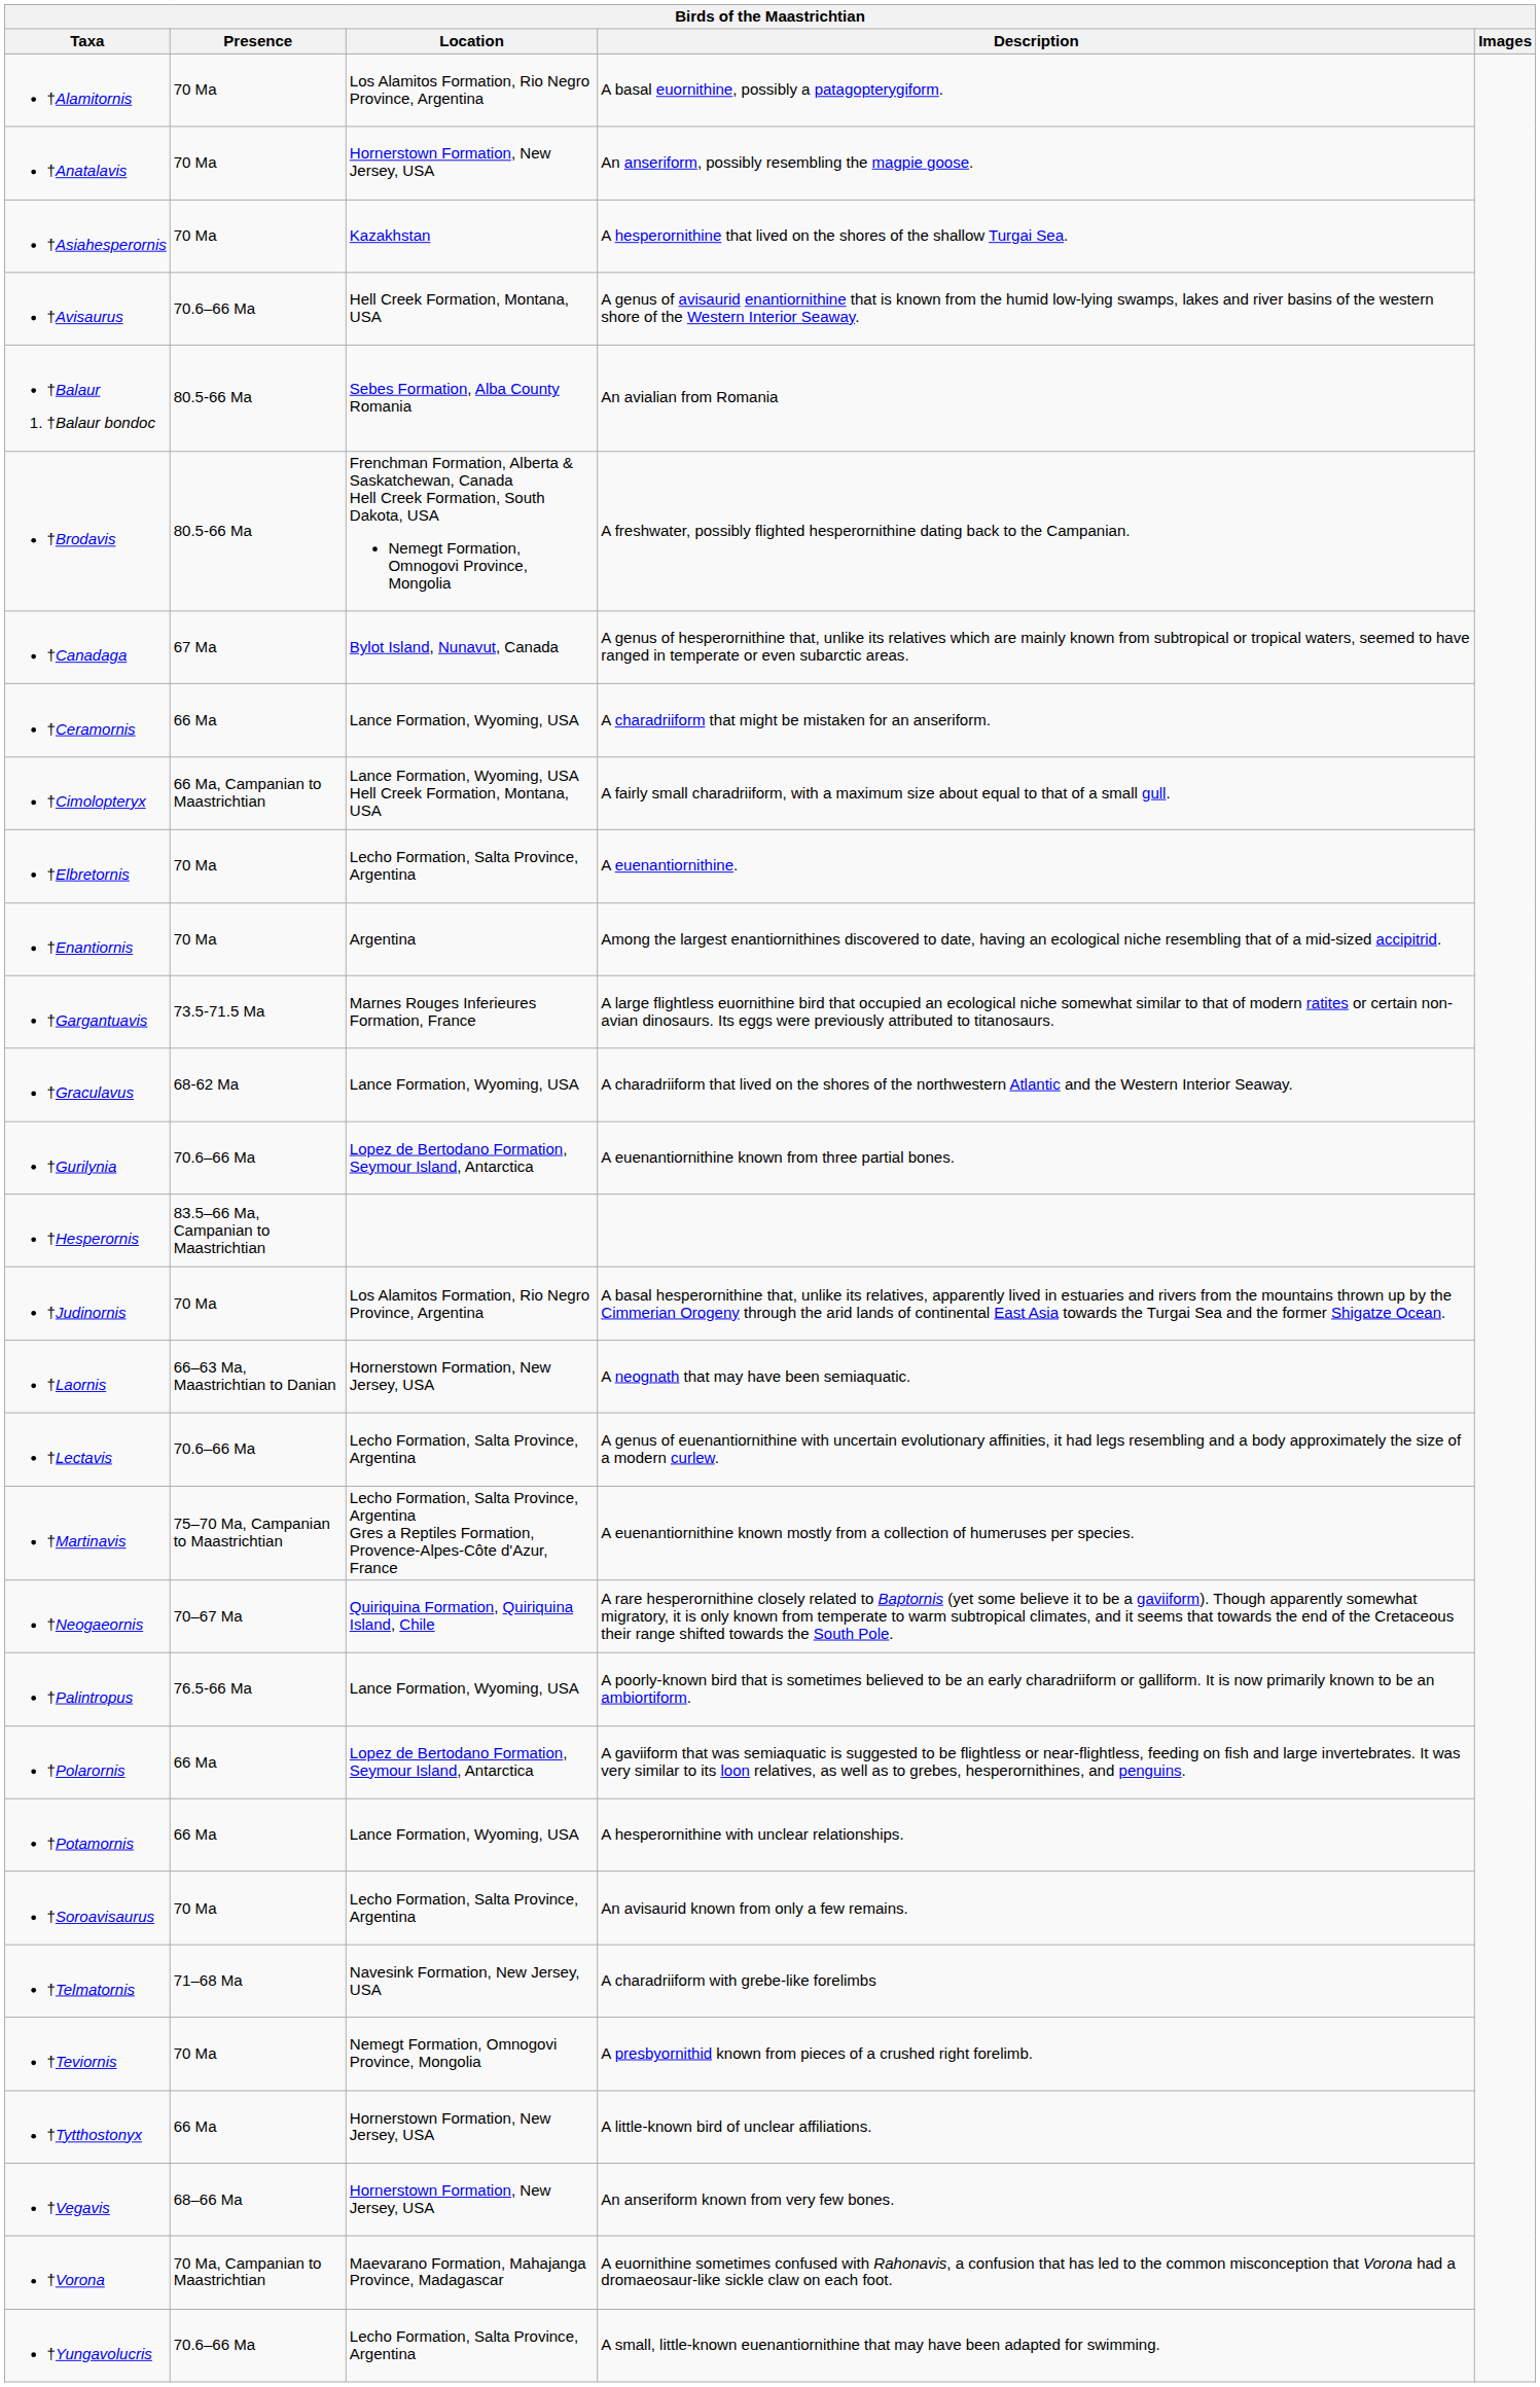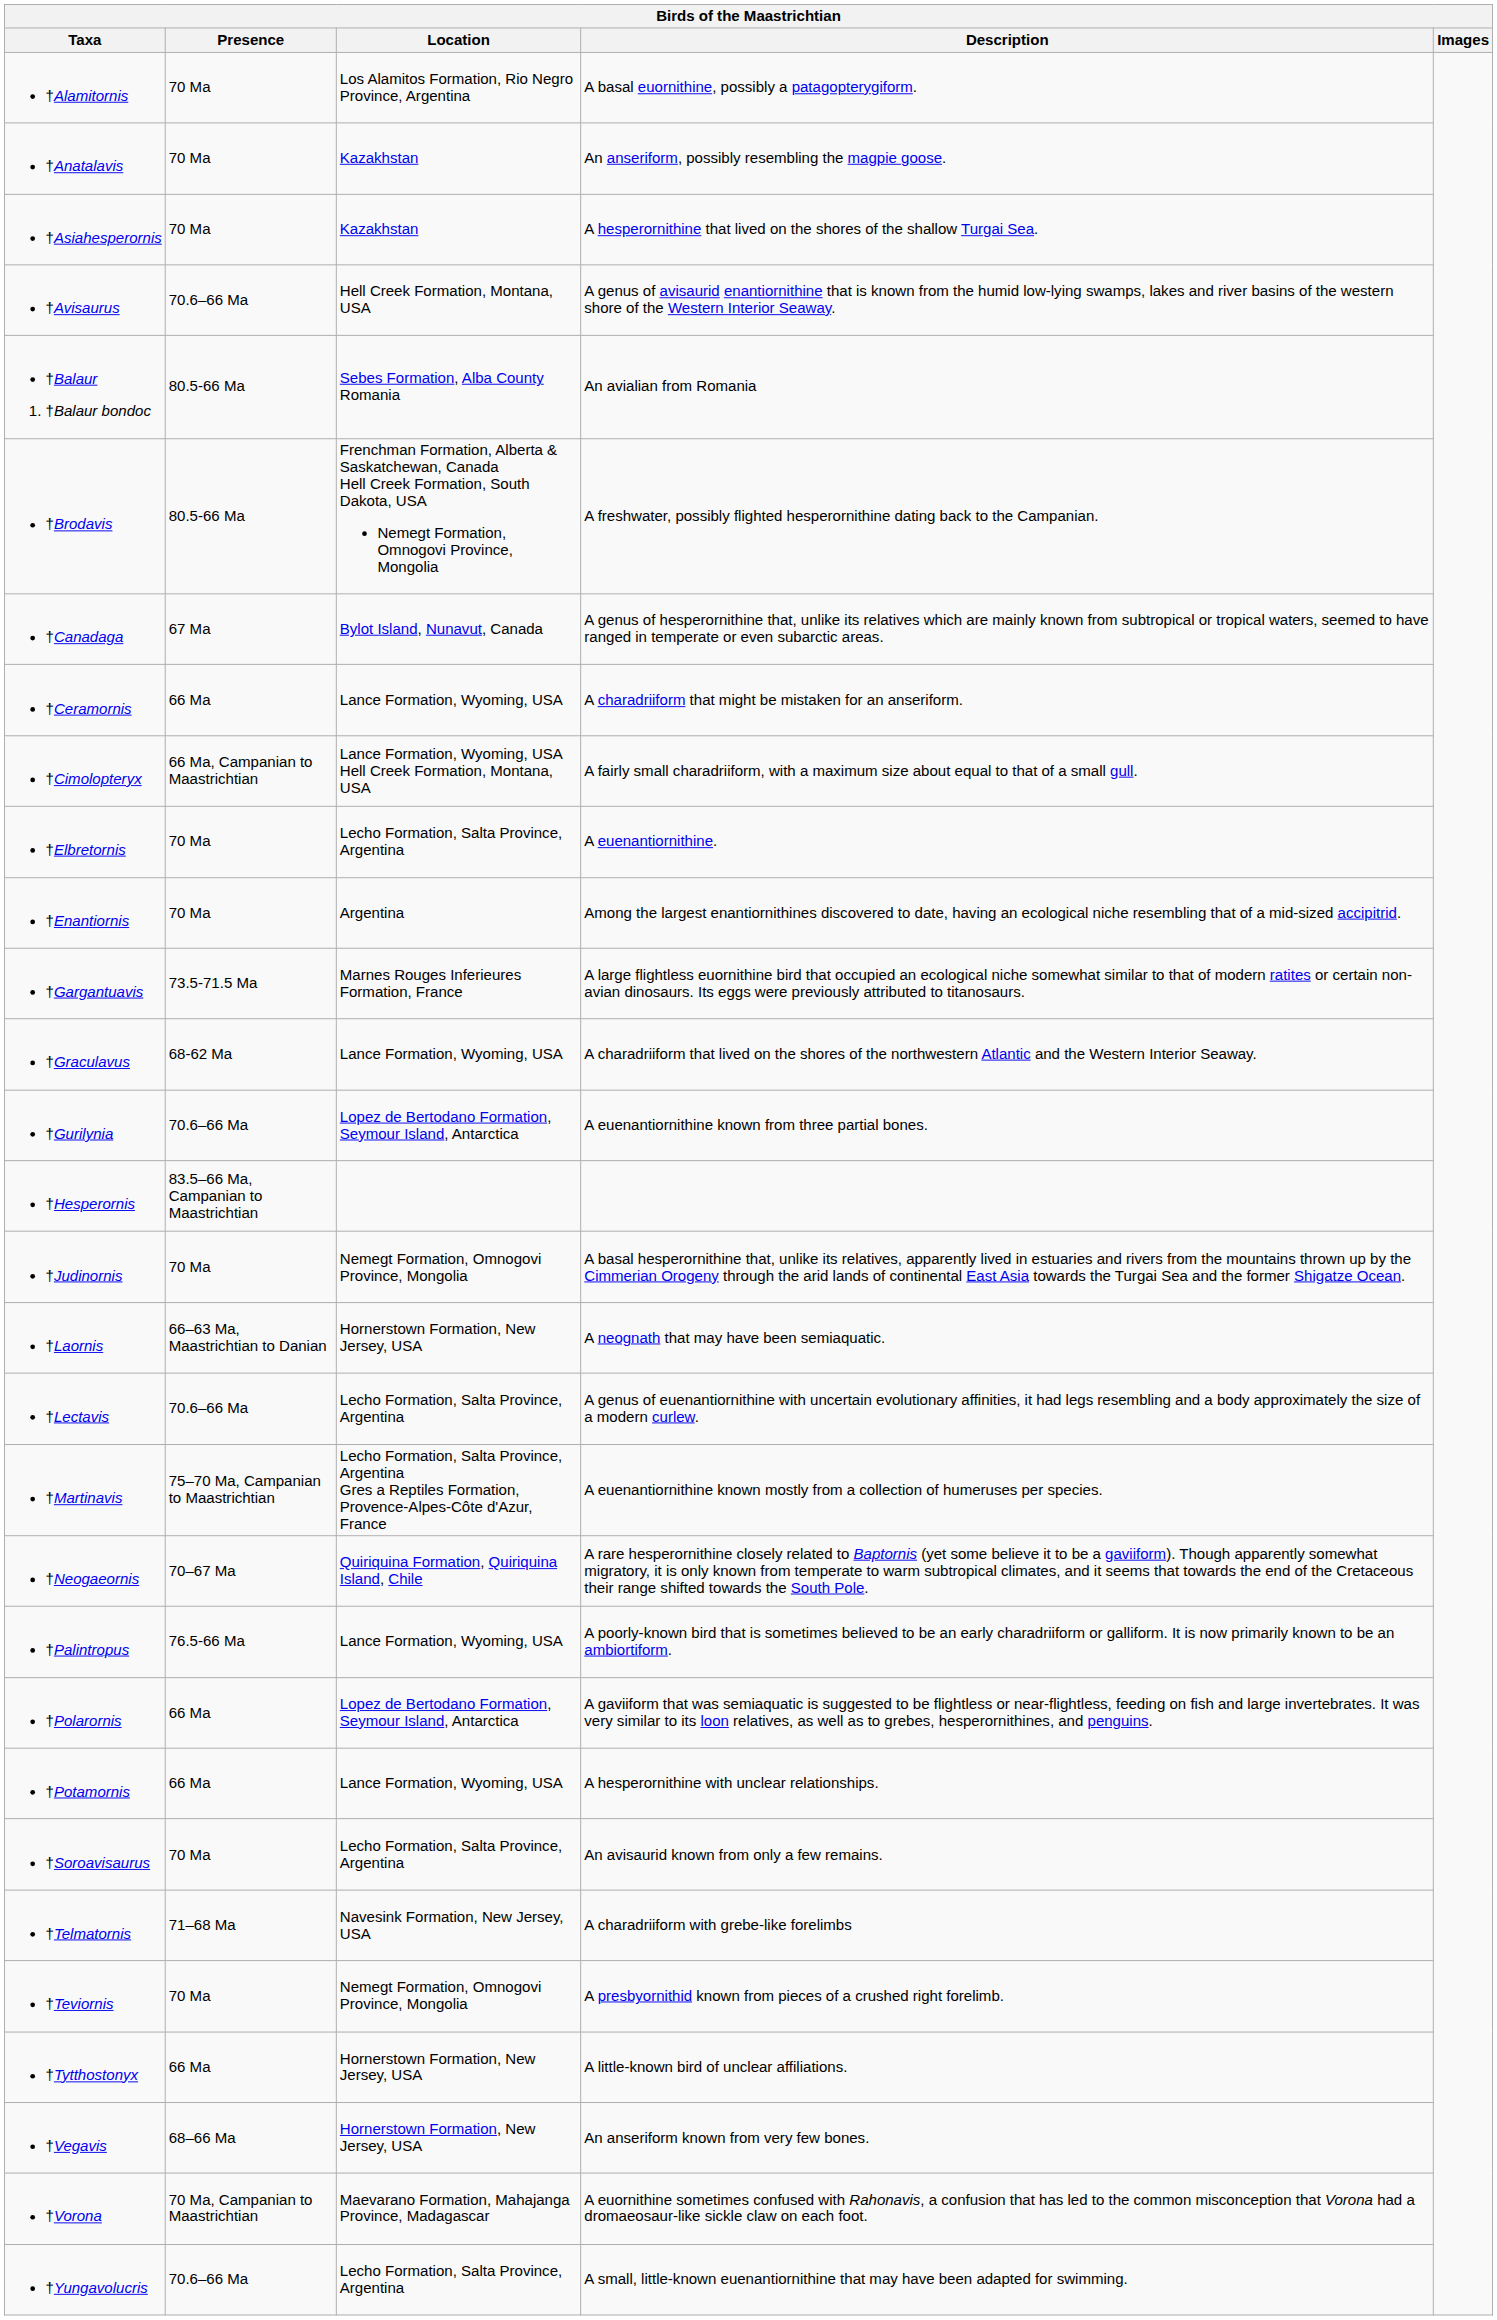†Anatalavis | Location: Hornerstown Formation, New Jersey, USA -> Kazakhstan
†Judinornis | Location: Los Alamitos Formation, Rio Negro Province, Argentina -> Nemegt Formation, Omnogovi Province, Mongolia
